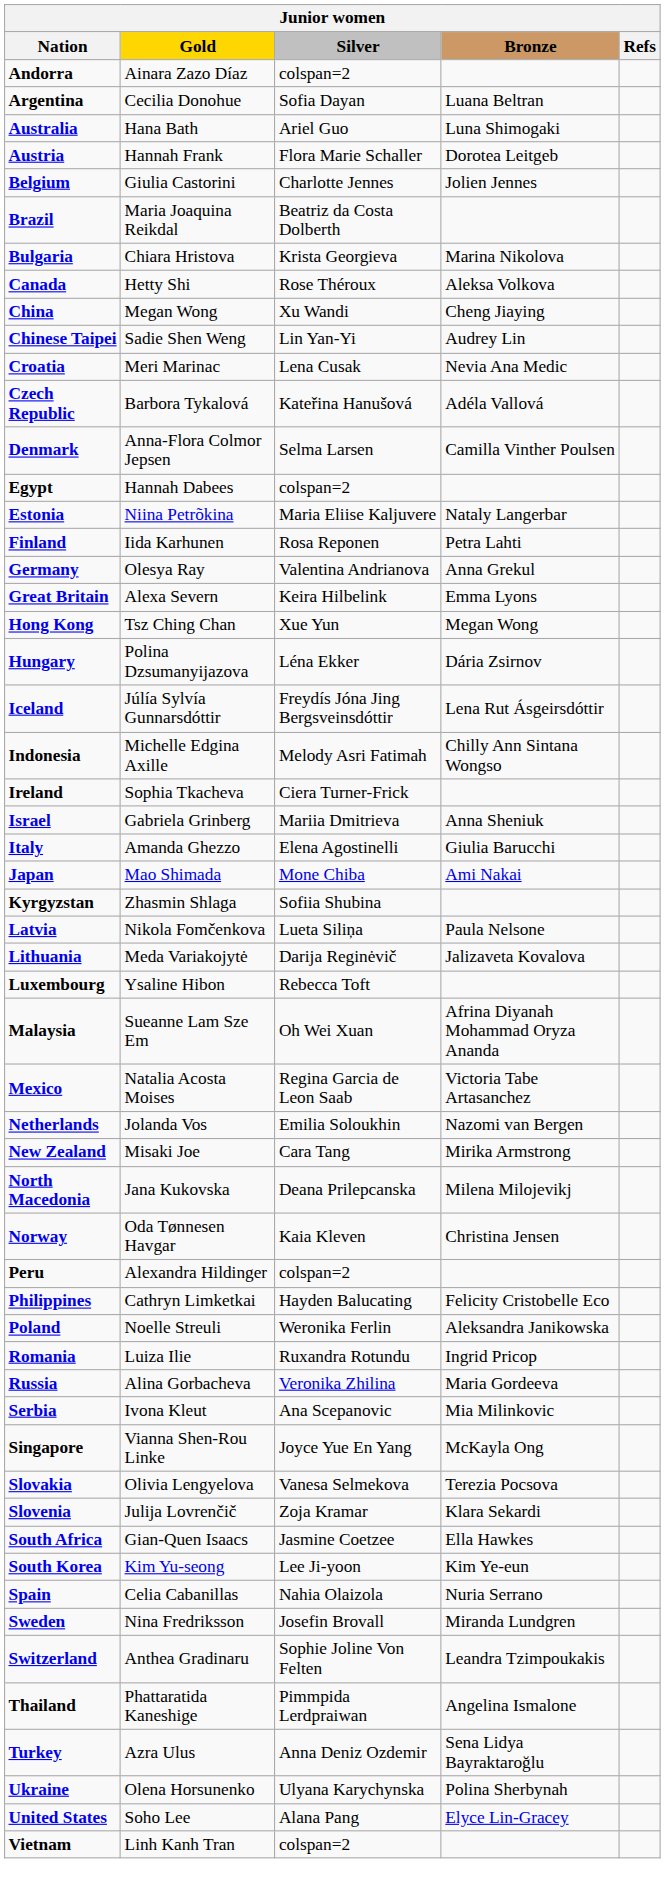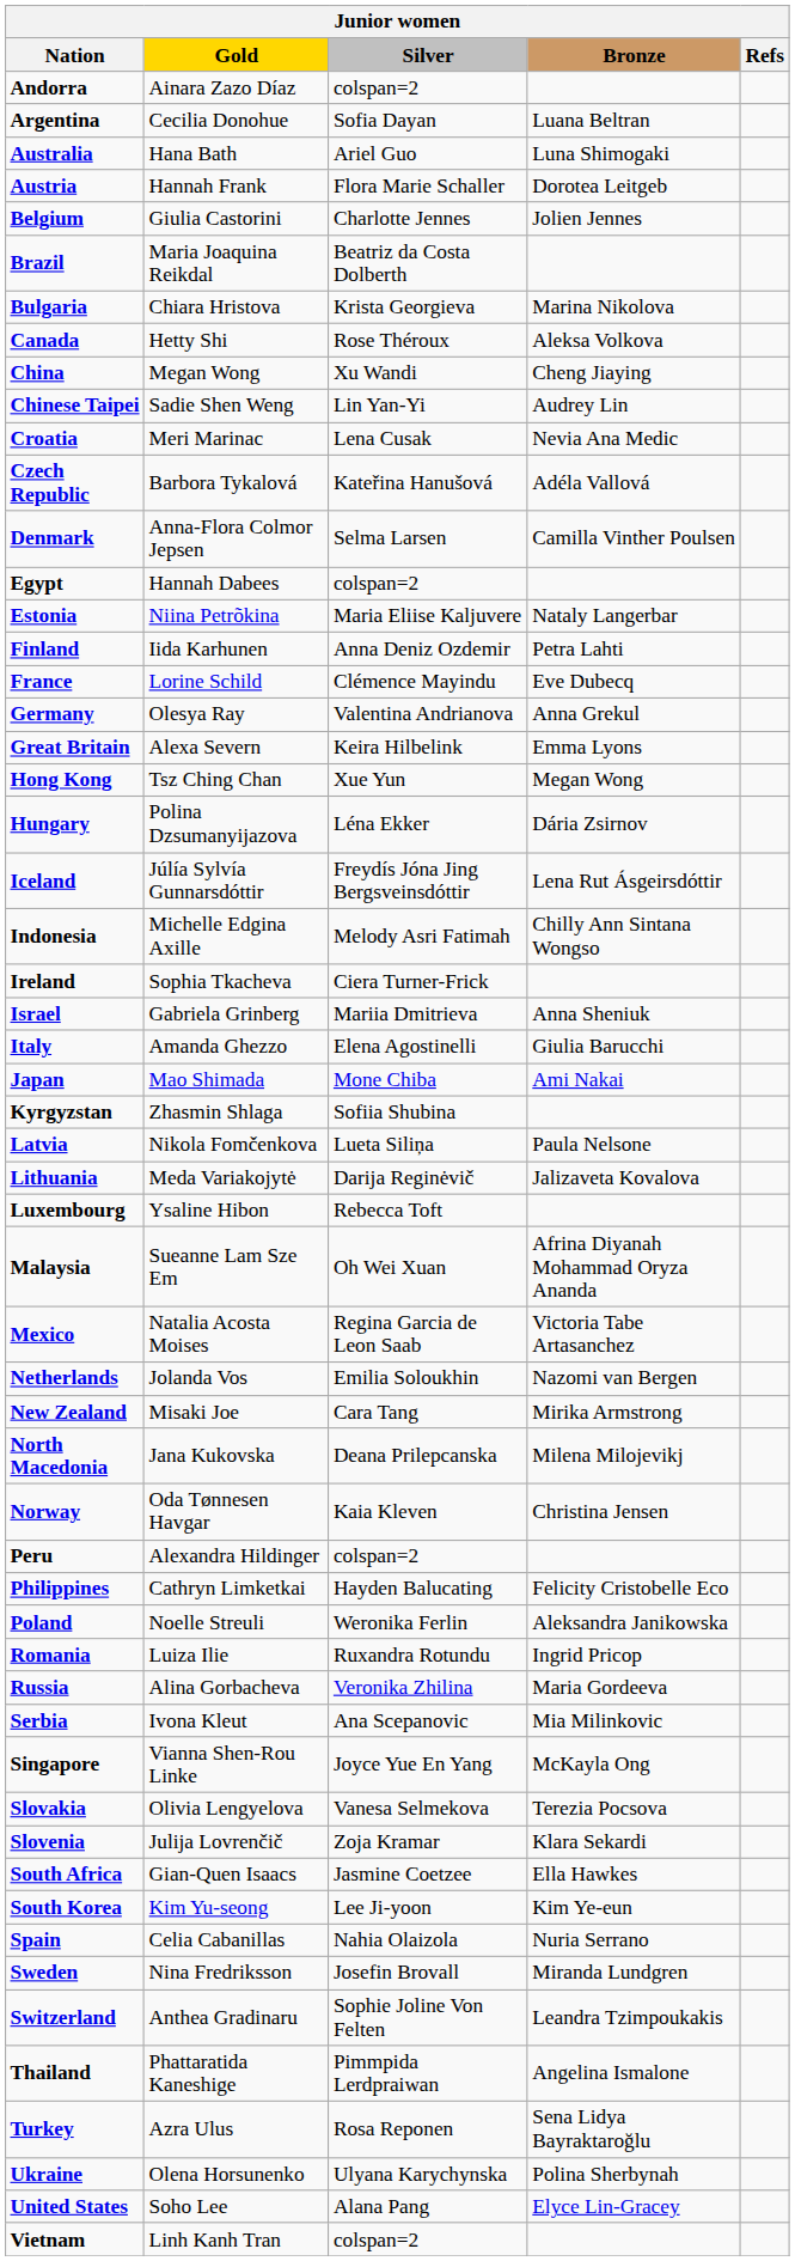Finland | Silver: Rosa Reponen -> Anna Deniz Ozdemir
+ row: France | Lorine Schild | Clémence Mayindu | Eve Dubecq
Turkey | Silver: Anna Deniz Ozdemir -> Rosa Reponen
